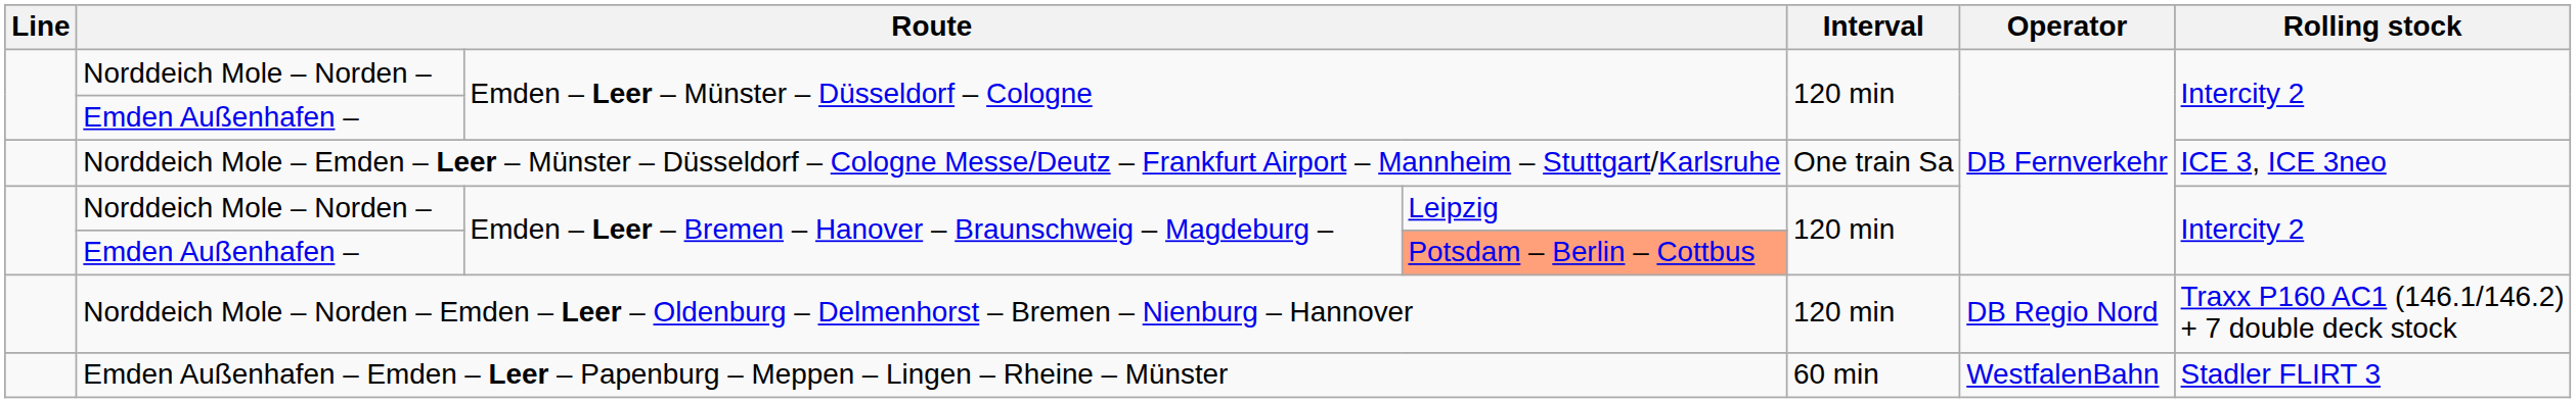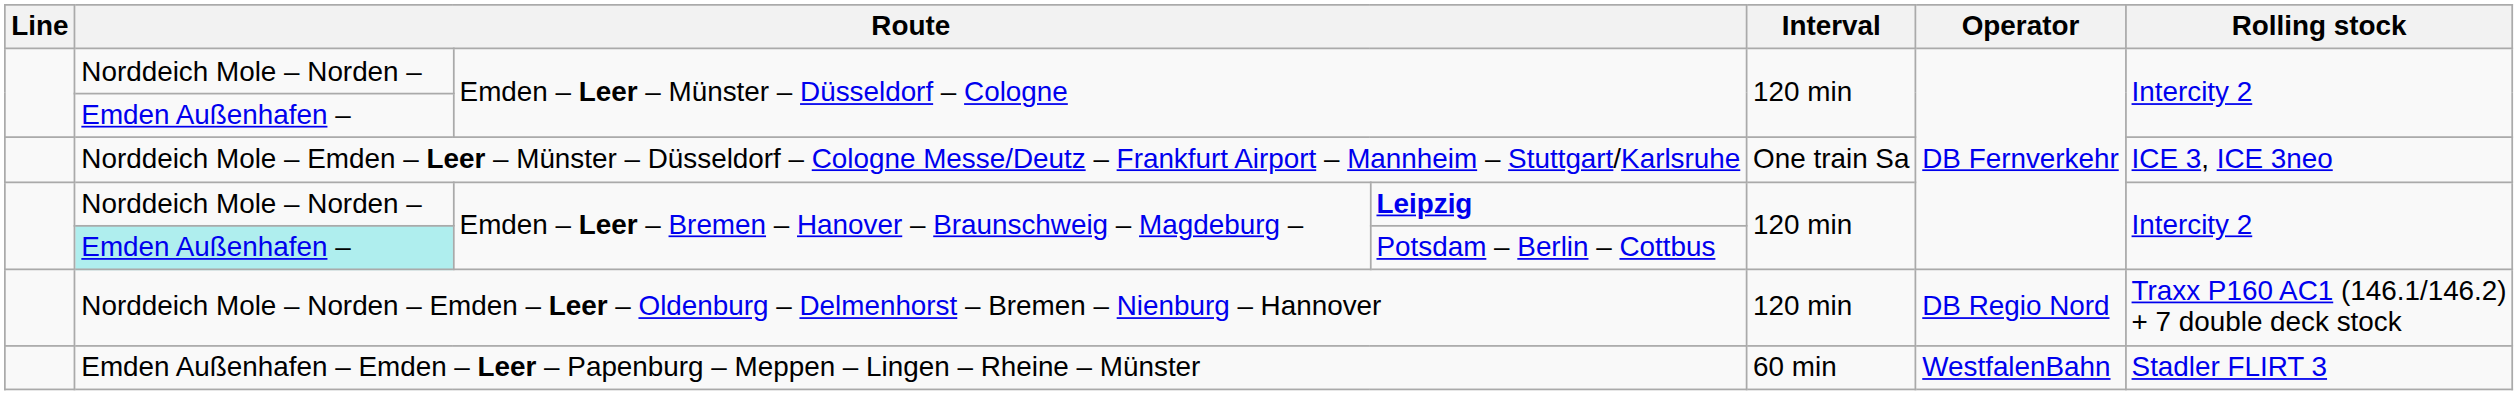Leipzig | column 4: normal -> bold
Potsdam – Berlin – Cottbus | column 2: no background -> paleturquoise background
Potsdam – Berlin – Cottbus | column 4: lightsalmon background -> no background
